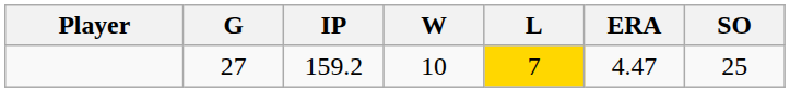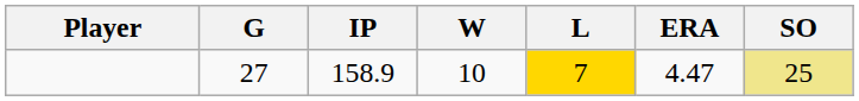row 2 | IP: 159.2 -> 158.9
row 2 | SO: no background -> khaki background
